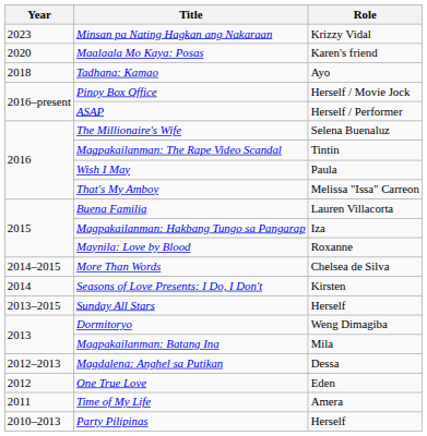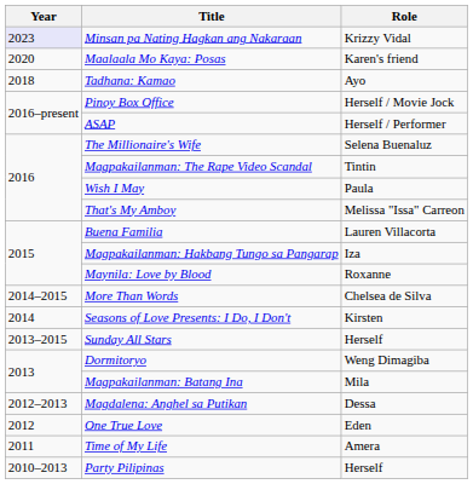Minsan pa Nating Hagkan ang Nakaraan | Year: no background -> lavender background
